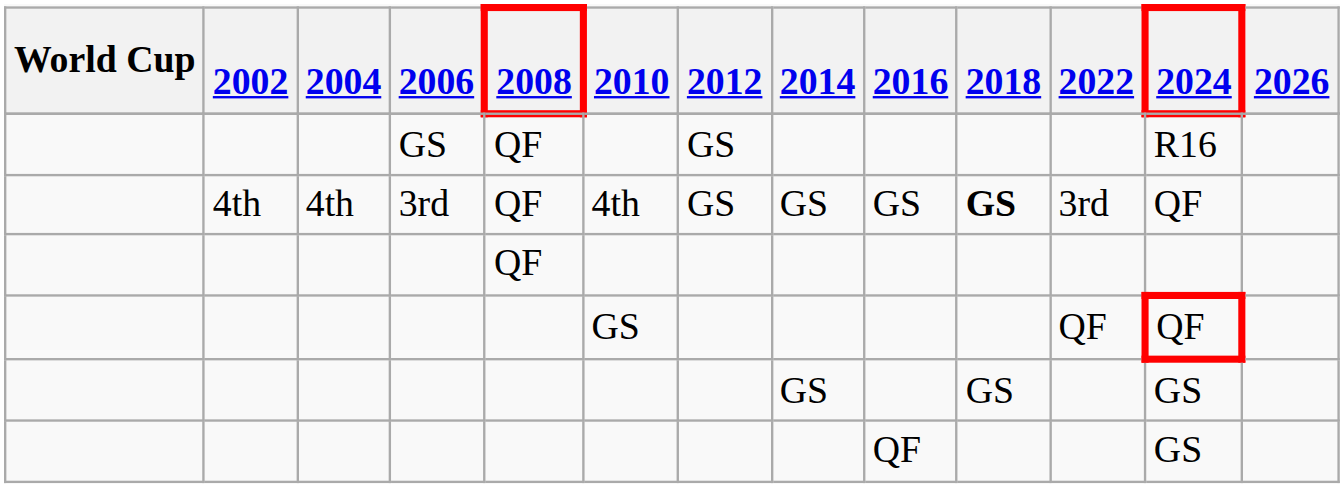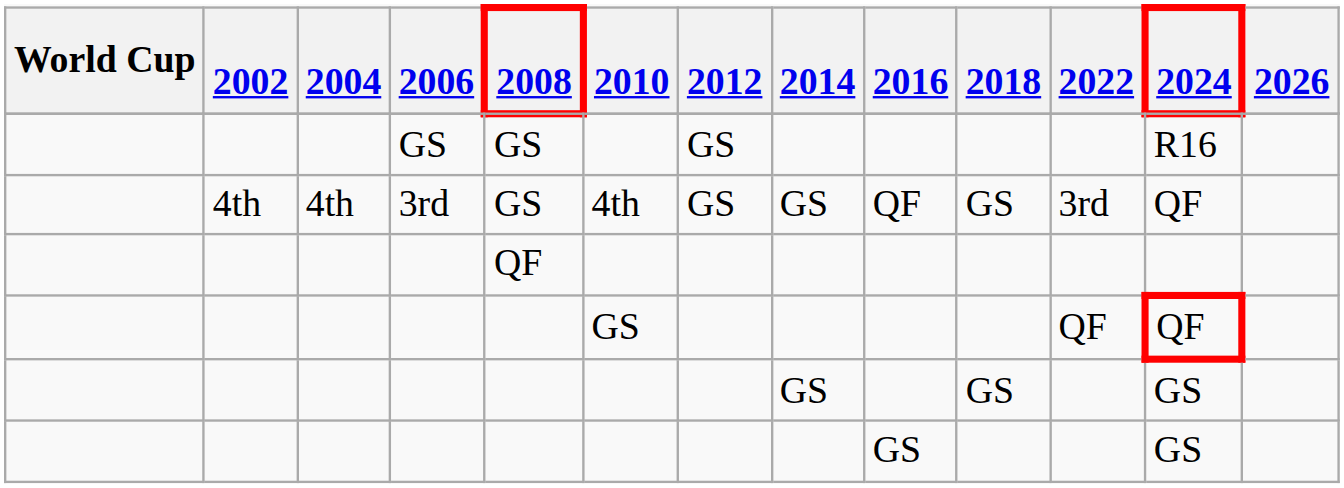row 2 | 2008: QF -> GS
row 3 | 2008: QF -> GS
row 3 | 2016: GS -> QF
row 3 | 2018: bold -> normal
row 7 | 2016: QF -> GS
